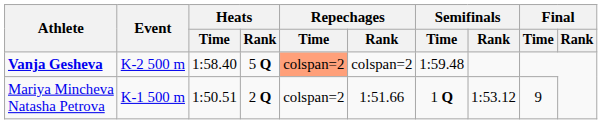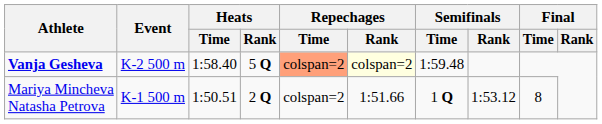Vanja Gesheva | Repechages / Rank: no background -> lightyellow background
Mariya Mincheva Natasha Petrova | Final / Time: 9 -> 8
